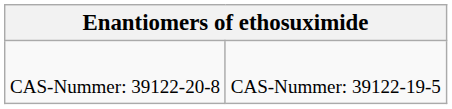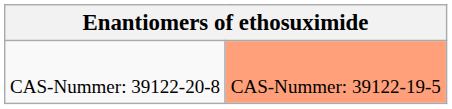CAS-Nummer: 39122-20-8 | column 2: no background -> lightsalmon background
